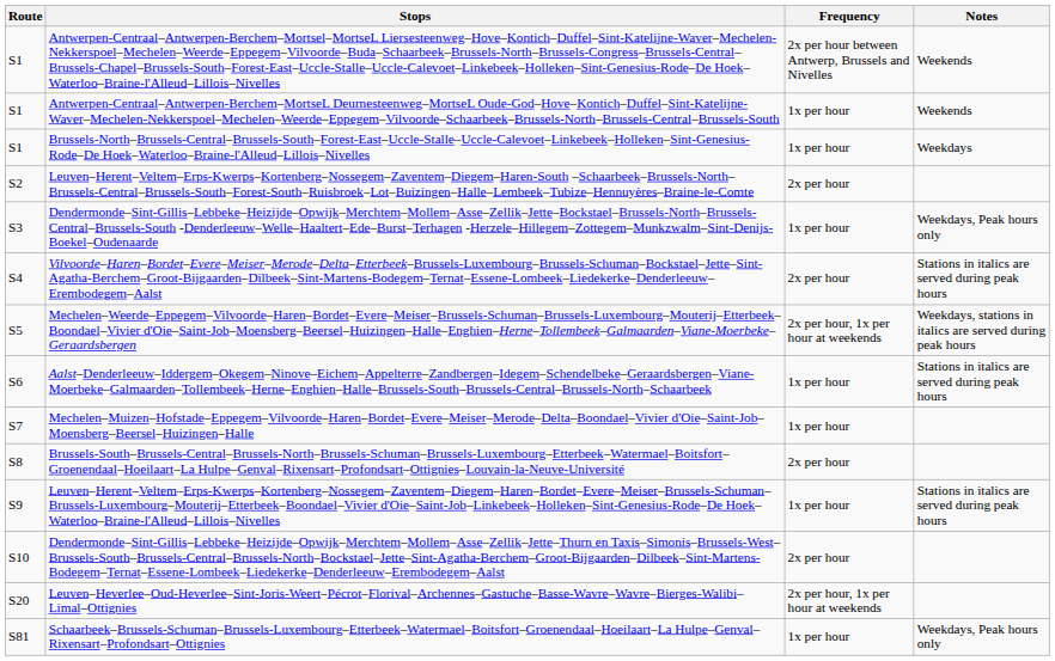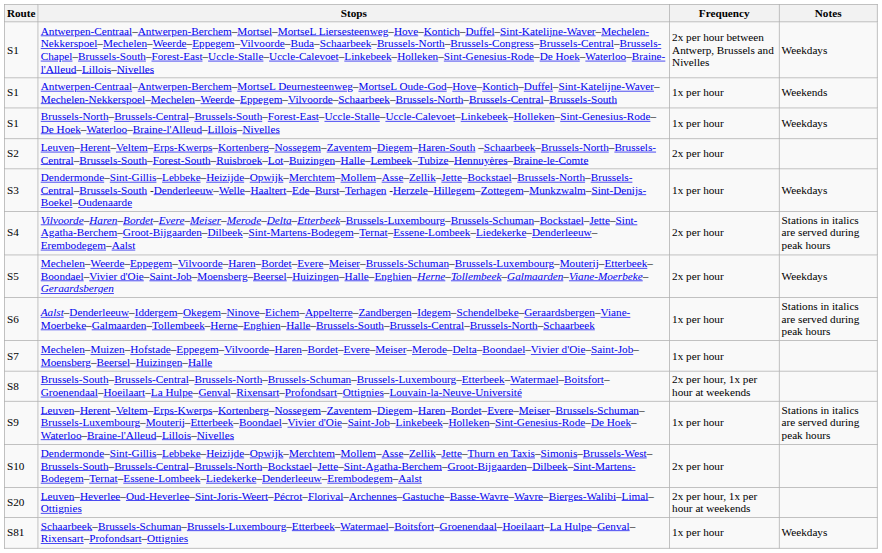row 2 | Notes: Weekends -> Weekdays
row 6 | Notes: Weekdays, Peak hours only -> Weekdays
row 8 | Frequency: 2x per hour, 1x per hour at weekends -> 2x per hour
row 8 | Notes: Weekdays, stations in italics are served during peak hours -> Weekdays
row 11 | Frequency: 2x per hour -> 2x per hour, 1x per hour at weekends
row 15 | Notes: Weekdays, Peak hours only -> Weekdays
